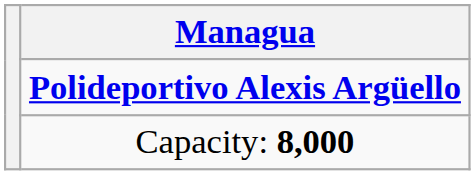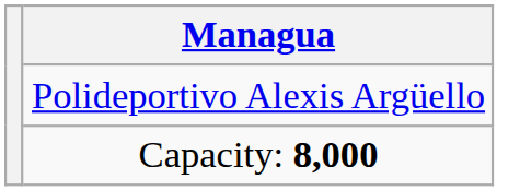Polideportivo Alexis Argüello | Managua: bold -> normal
